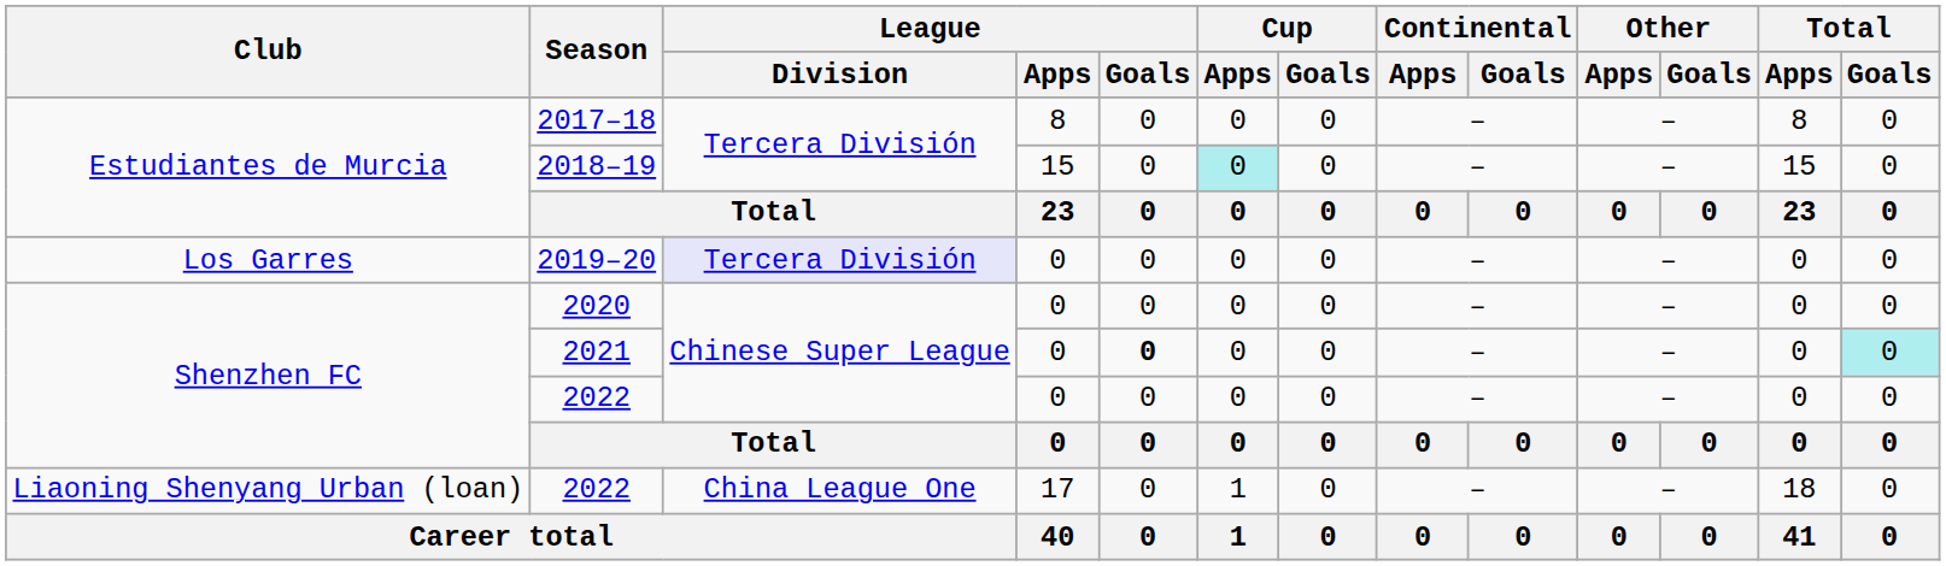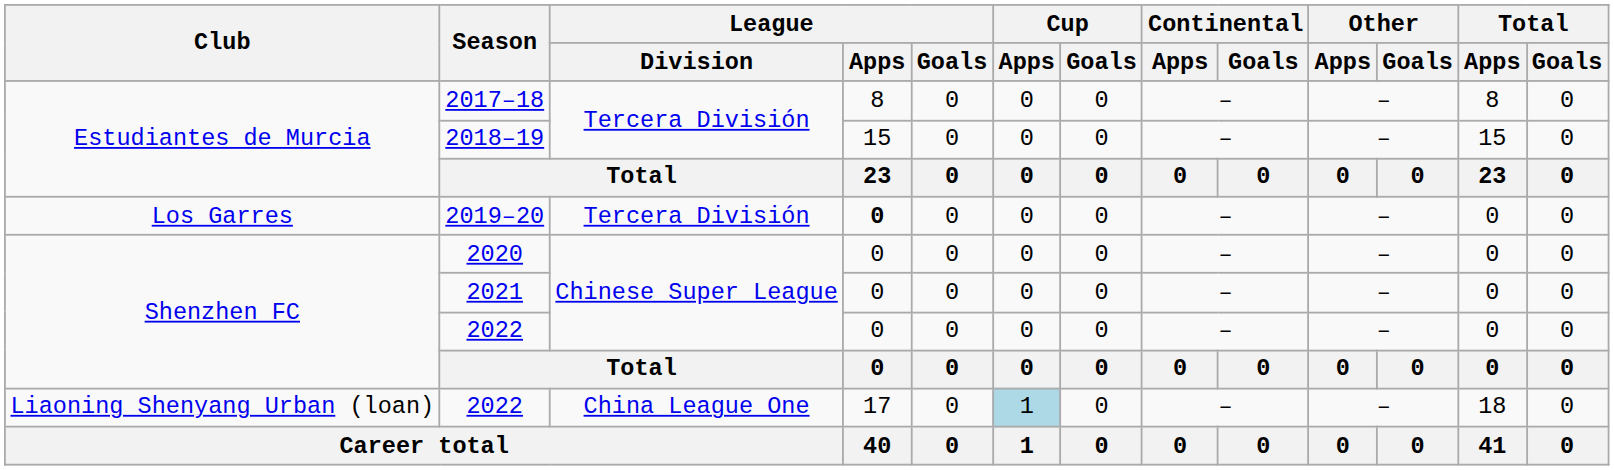2018–19 | Cup / Apps: paleturquoise background -> no background
2019–20 | League / Division: lavender background -> no background
2019–20 | League / Apps: normal -> bold
2021 | League / Goals: bold -> normal
2021 | Total / Goals: paleturquoise background -> no background
Liaoning Shenyang Urban (loan) / 2022 | Cup / Apps: no background -> lightblue background
